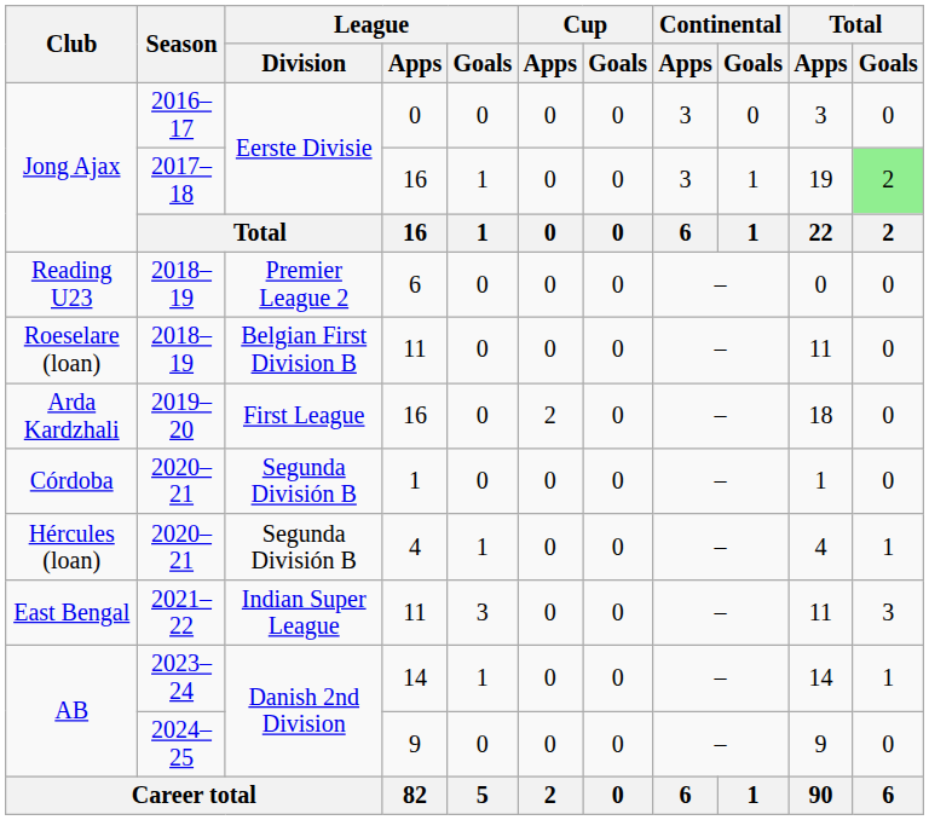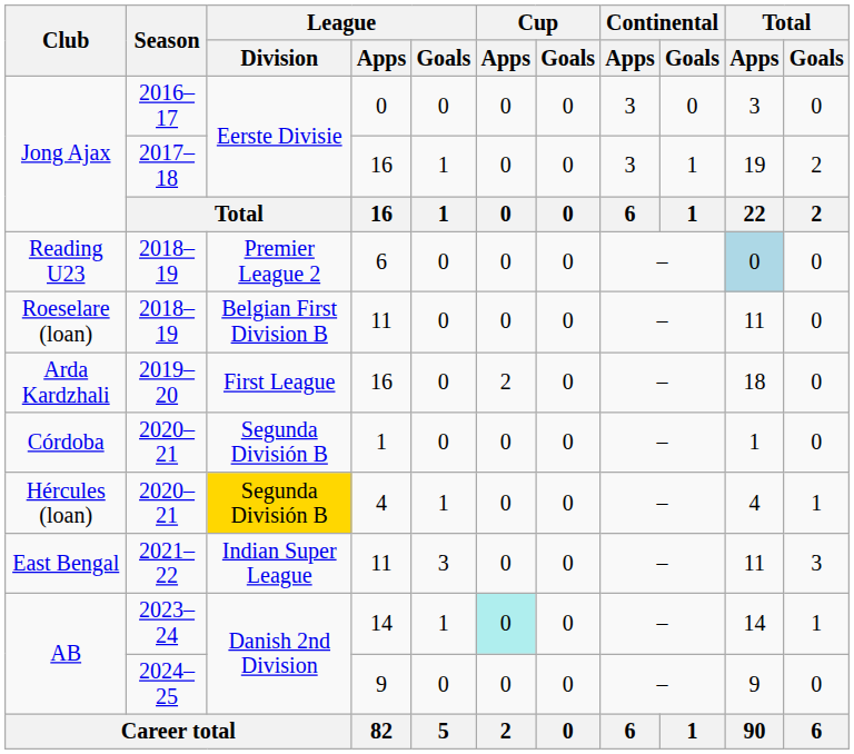Jong Ajax / 2017–18 | Total / Goals: lightgreen background -> no background
Reading U23 | Total / Apps: no background -> lightblue background
Hércules (loan) | League / Division: no background -> gold background
AB / 2023–24 | Cup / Apps: no background -> paleturquoise background
